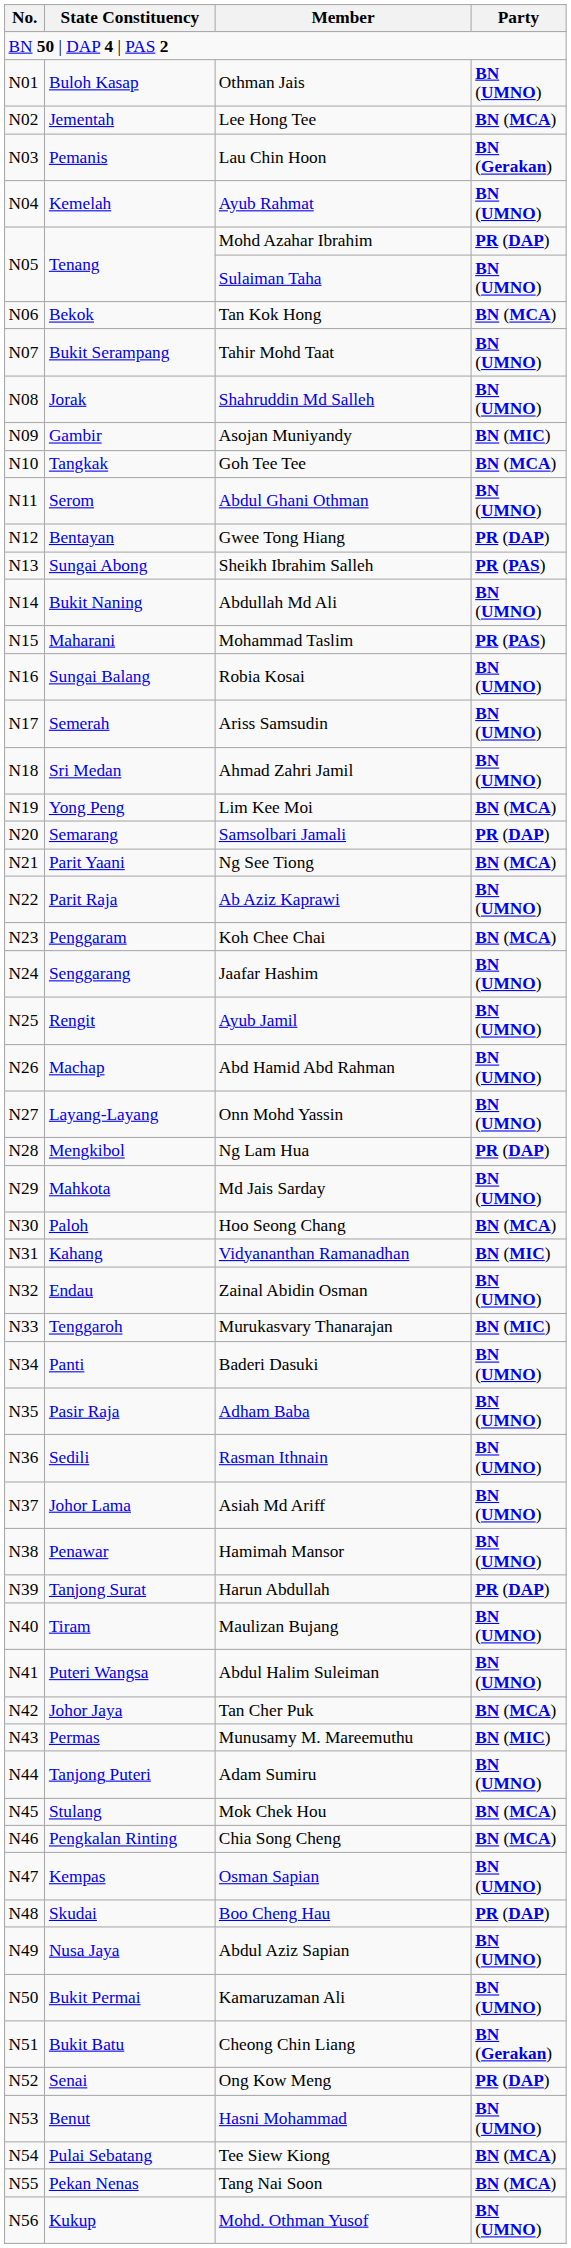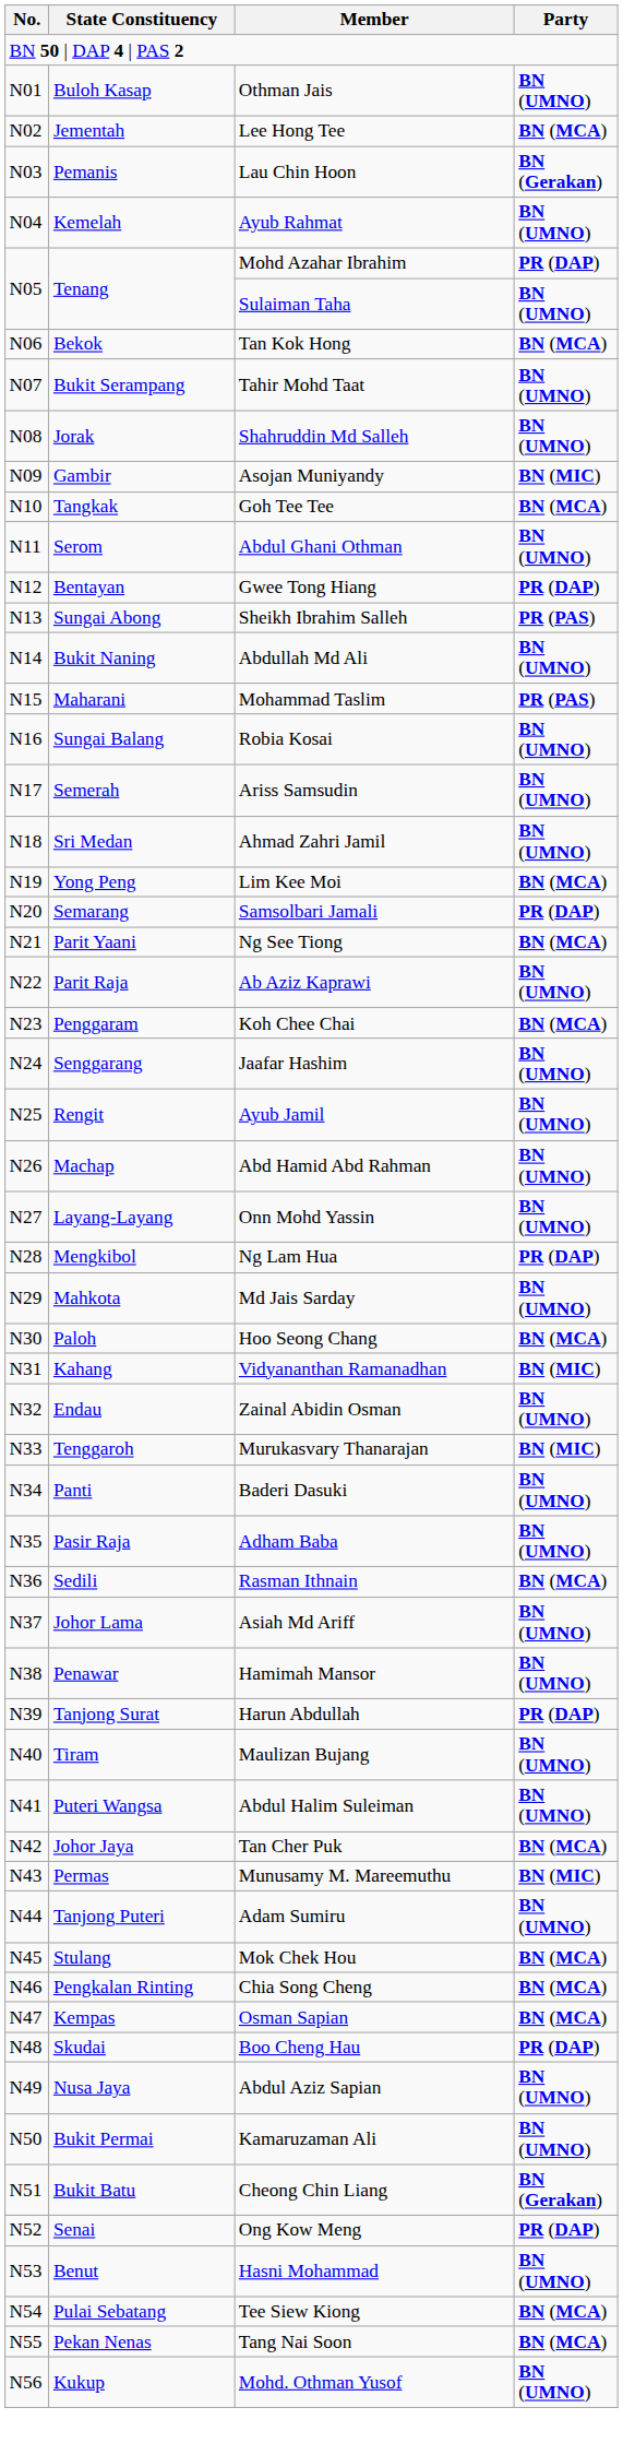Rasman Ithnain | Party: BN (UMNO) -> BN (MCA)
Osman Sapian | Party: BN (UMNO) -> BN (MCA)
